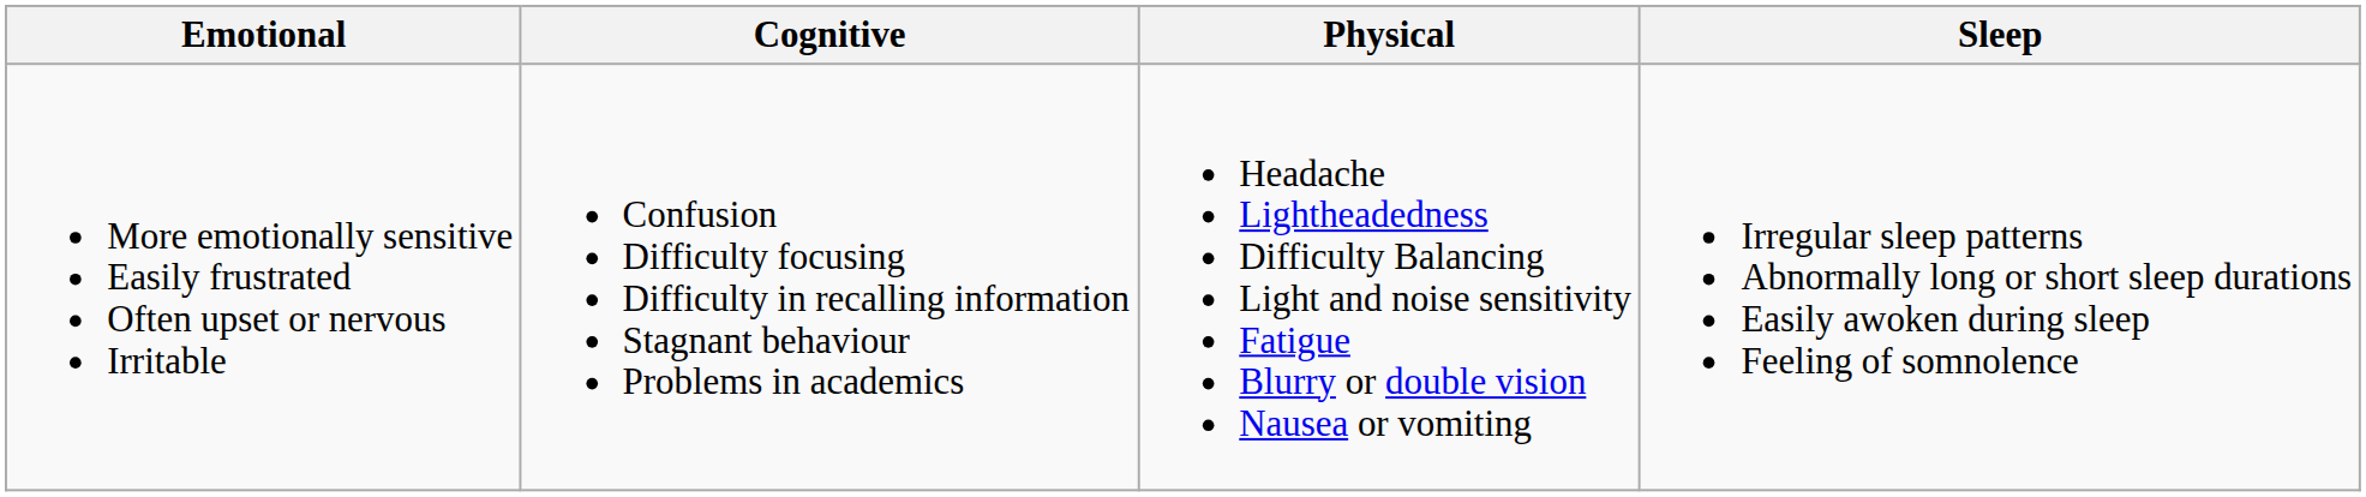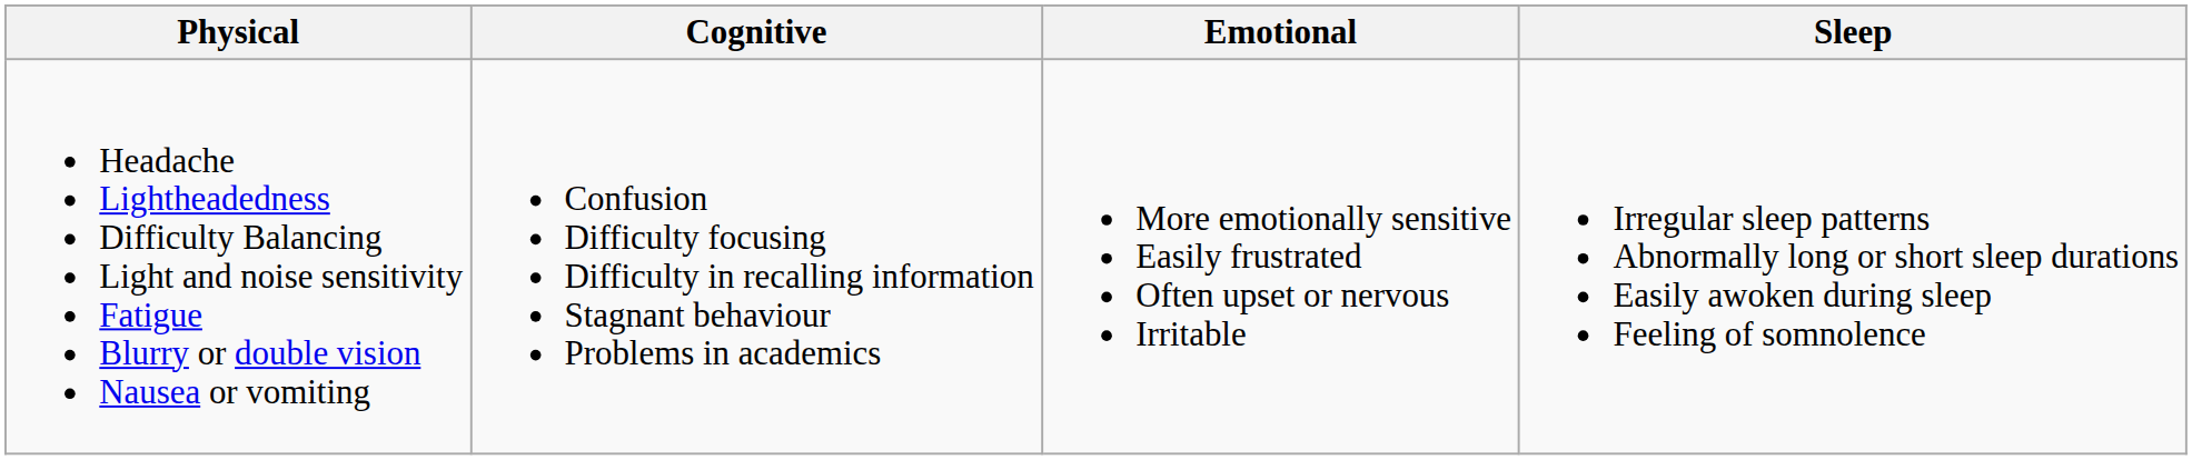columns swapped: Physical <-> Emotional
